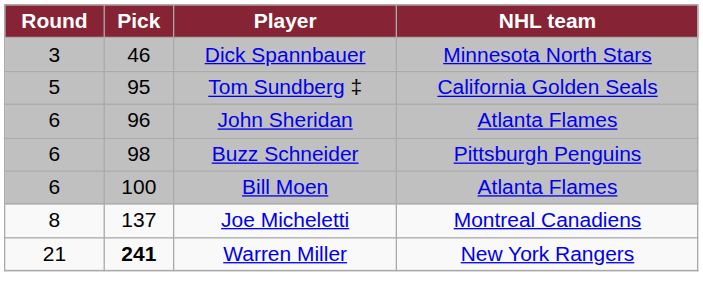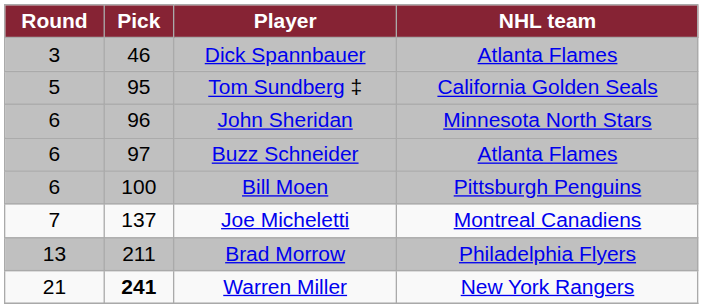Dick Spannbauer | NHL team: Minnesota North Stars -> Atlanta Flames
John Sheridan | NHL team: Atlanta Flames -> Minnesota North Stars
Buzz Schneider | Pick: 98 -> 97
Buzz Schneider | NHL team: Pittsburgh Penguins -> Atlanta Flames
Bill Moen | NHL team: Atlanta Flames -> Pittsburgh Penguins
Joe Micheletti | Round: 8 -> 7
+ row: 13 | 211 | Brad Morrow | Philadelphia Flyers
